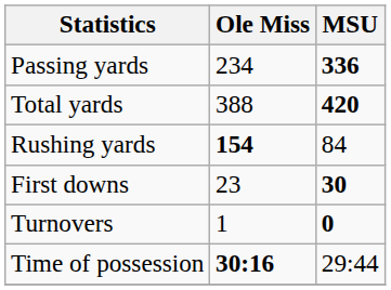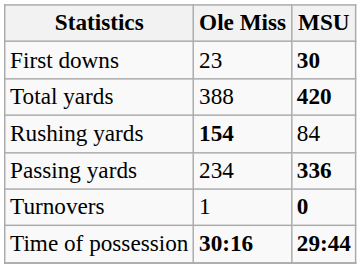rows swapped: First downs <-> Passing yards
Time of possession | MSU: normal -> bold
